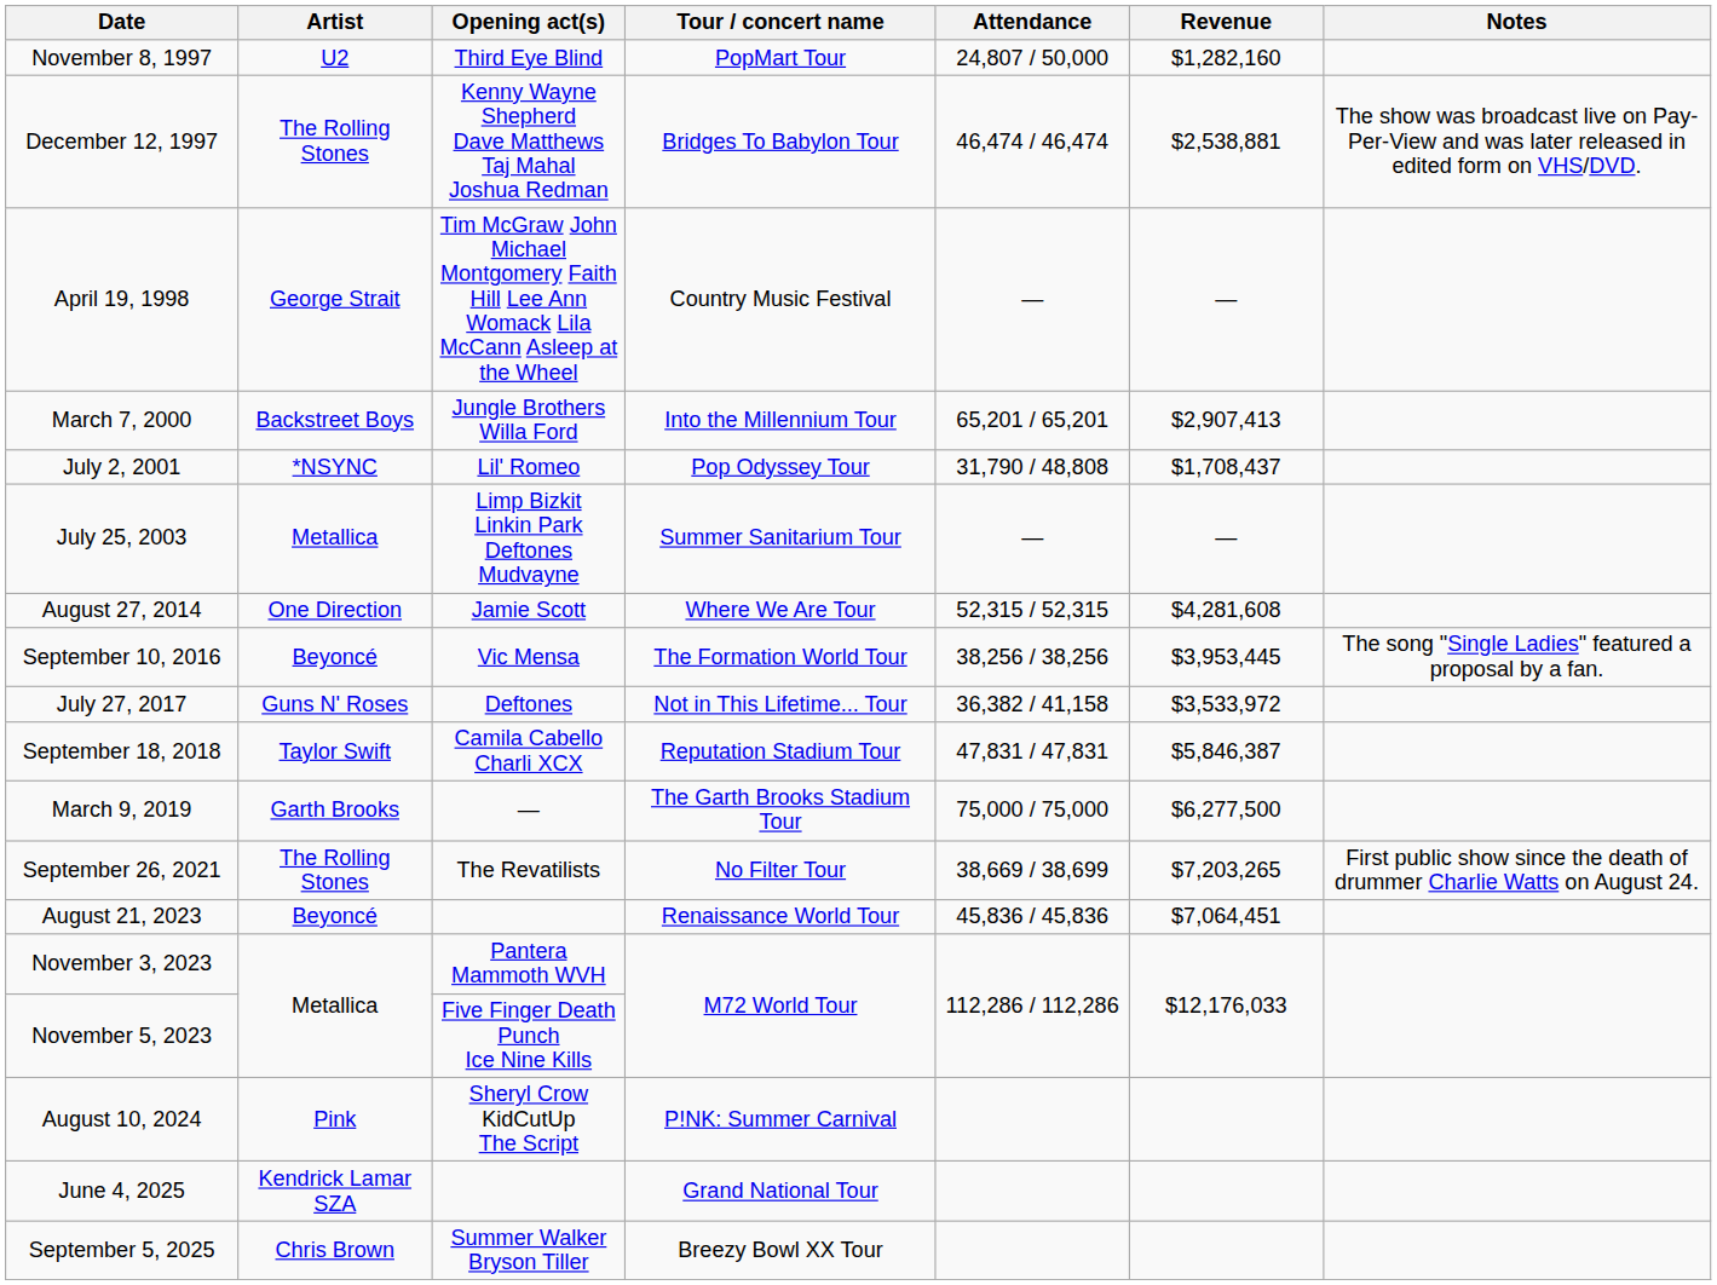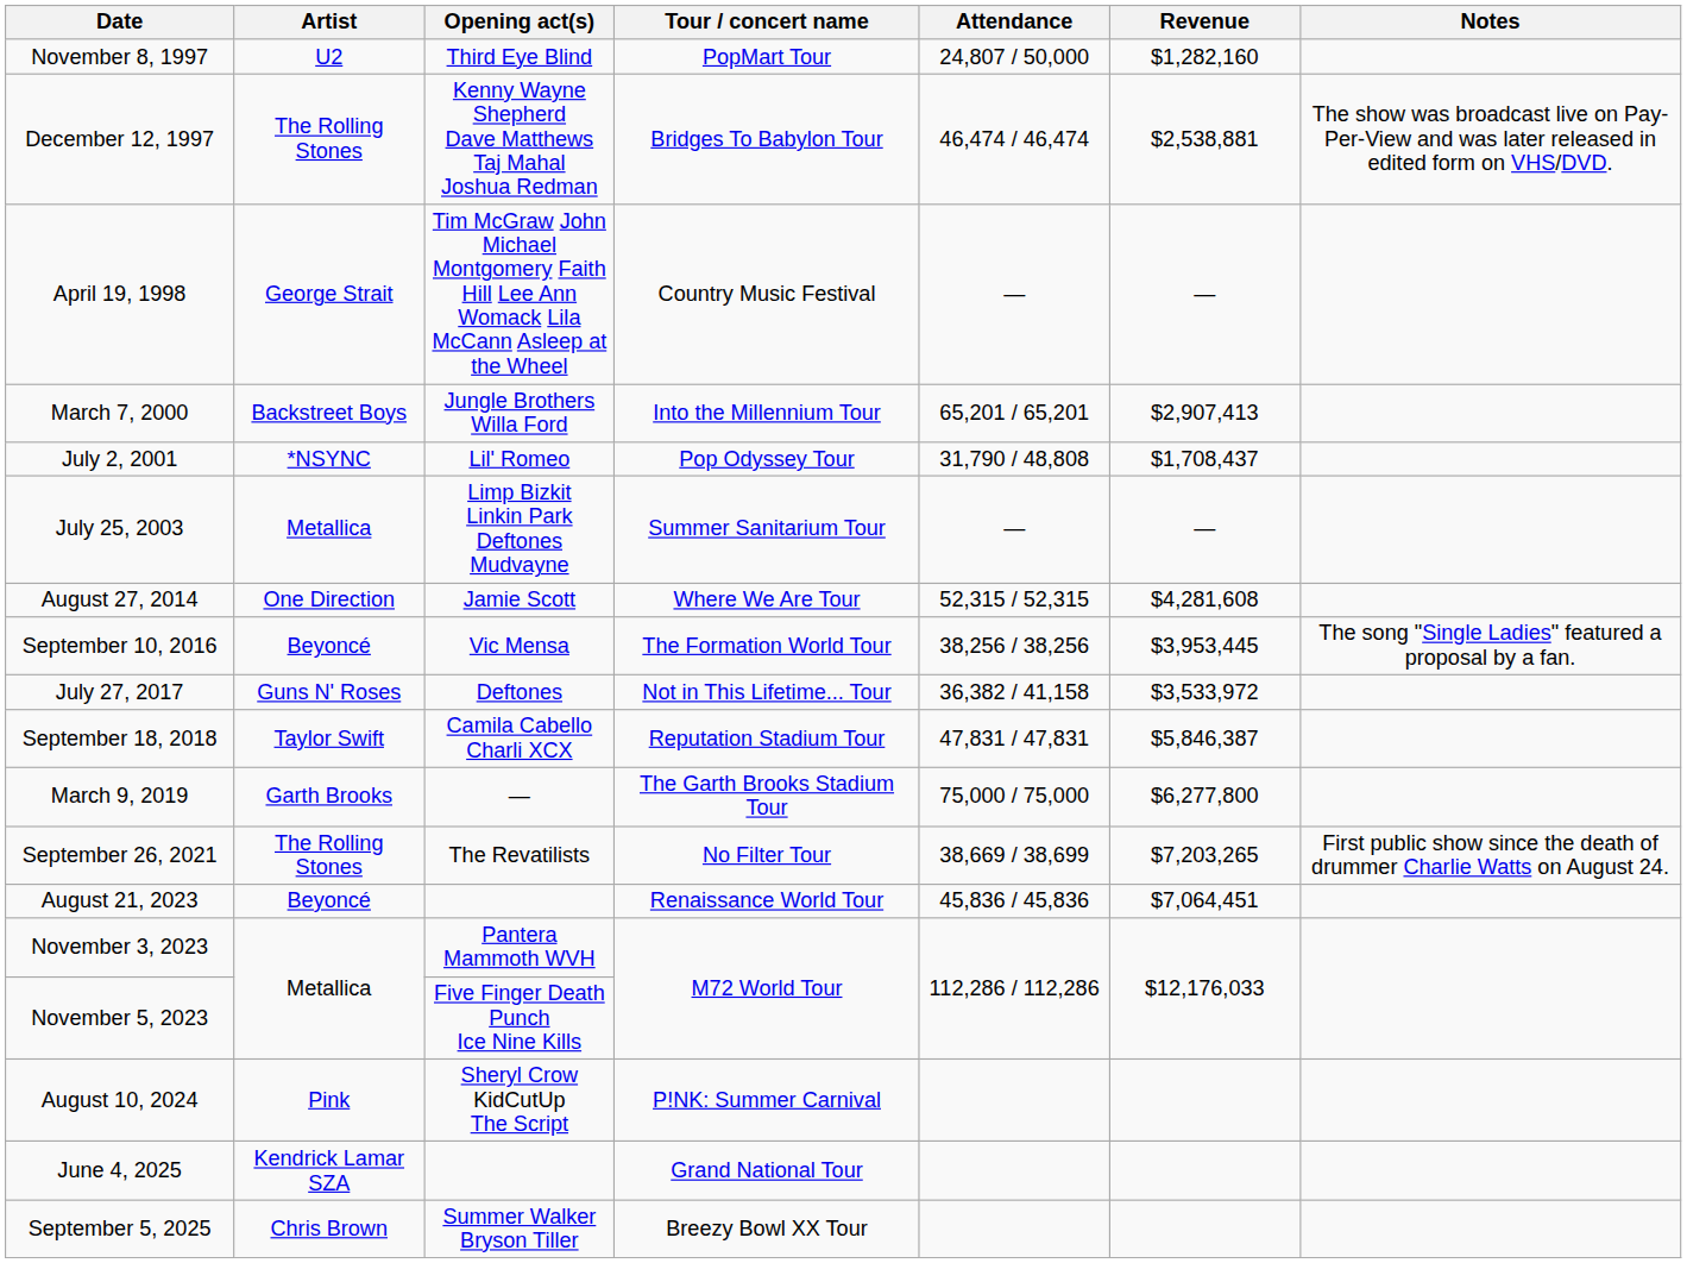March 9, 2019 | Revenue: $6,277,500 -> $6,277,800
